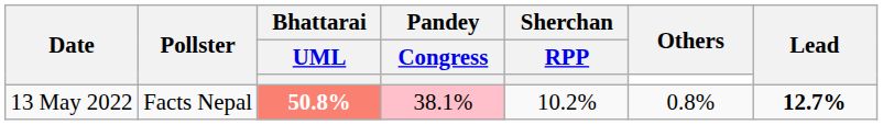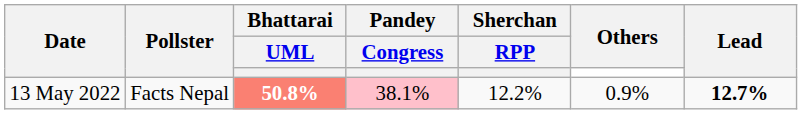13 May 2022 | Sherchan / RPP: 10.2% -> 12.2%
13 May 2022 | Others: 0.8% -> 0.9%
